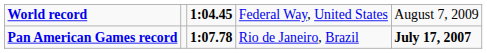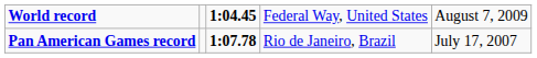Pan American Games record | column 5: bold -> normal
